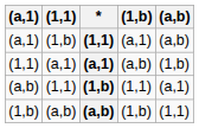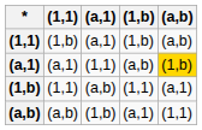columns swapped: * <-> (a,1)
row 2 | (1,b): (a,1) -> (1,b)
row 3 | (a,b): no background -> gold background
row 5 | (1,b): (1,b) -> (a,1)
